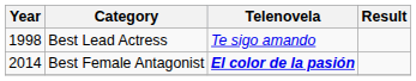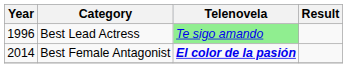Best Lead Actress | Year: 1998 -> 1996
Best Lead Actress | Telenovela: no background -> lightgreen background
